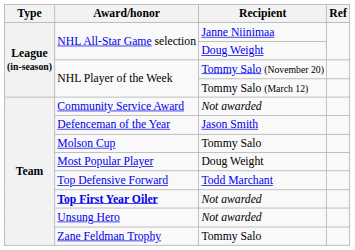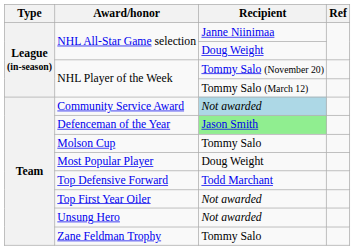Community Service Award | Recipient: no background -> lightblue background
Defenceman of the Year | Recipient: no background -> lightgreen background
Top First Year Oiler | Award/honor: bold -> normal
